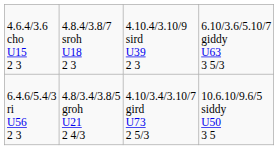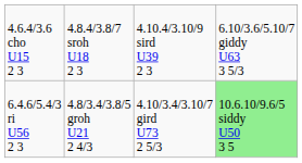6.4.6/5.4/3 ri U56 2 3 | column 4: no background -> lightgreen background
